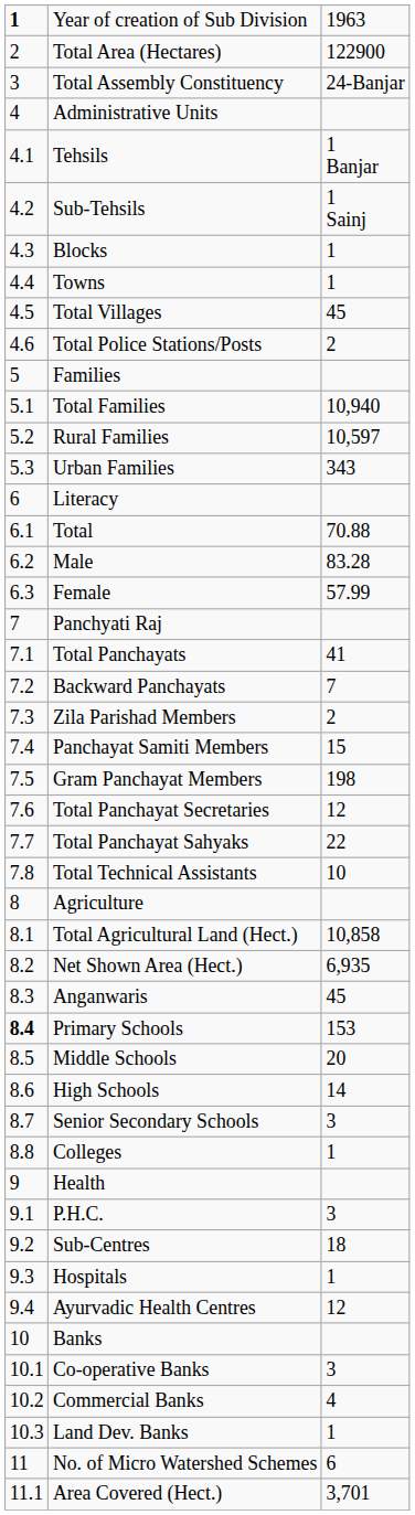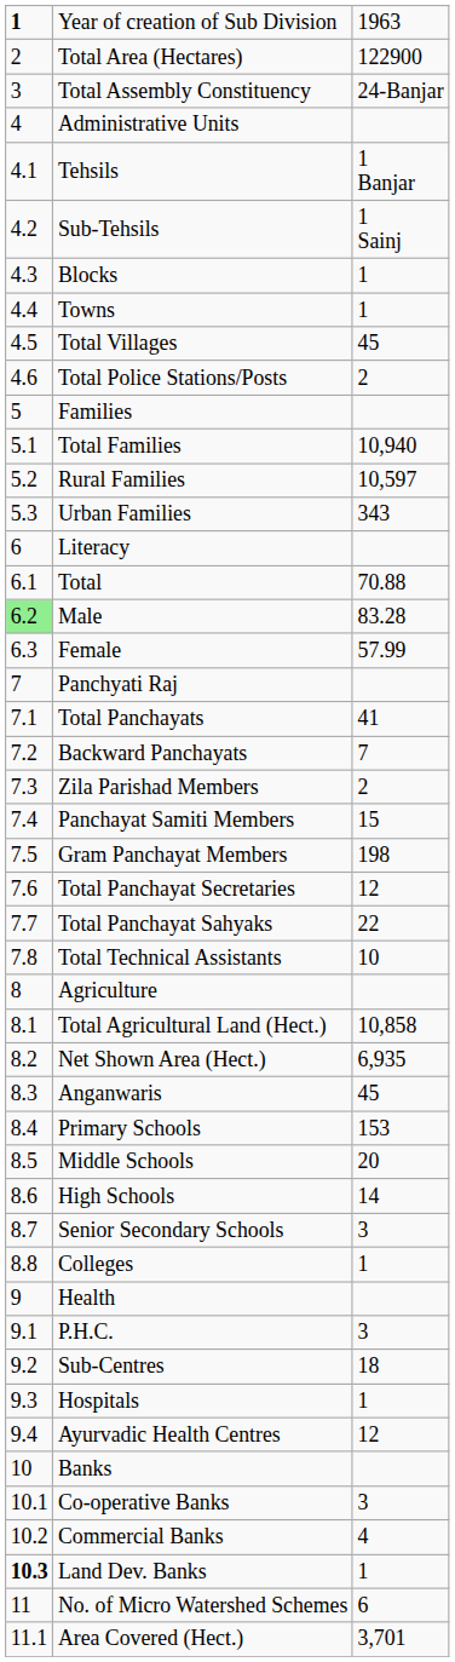Male | column 1: no background -> lightgreen background
Primary Schools | column 1: bold -> normal
Land Dev. Banks | column 1: normal -> bold
